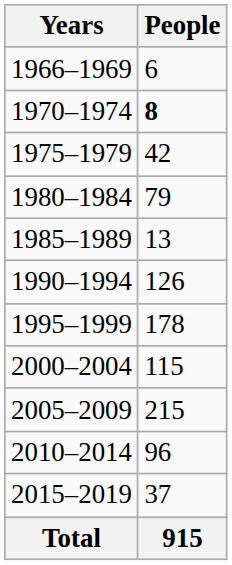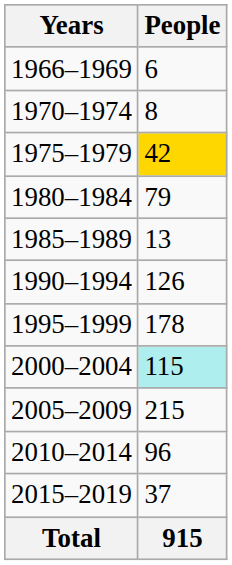1970–1974 | People: bold -> normal
1975–1979 | People: no background -> gold background
2000–2004 | People: no background -> paleturquoise background
